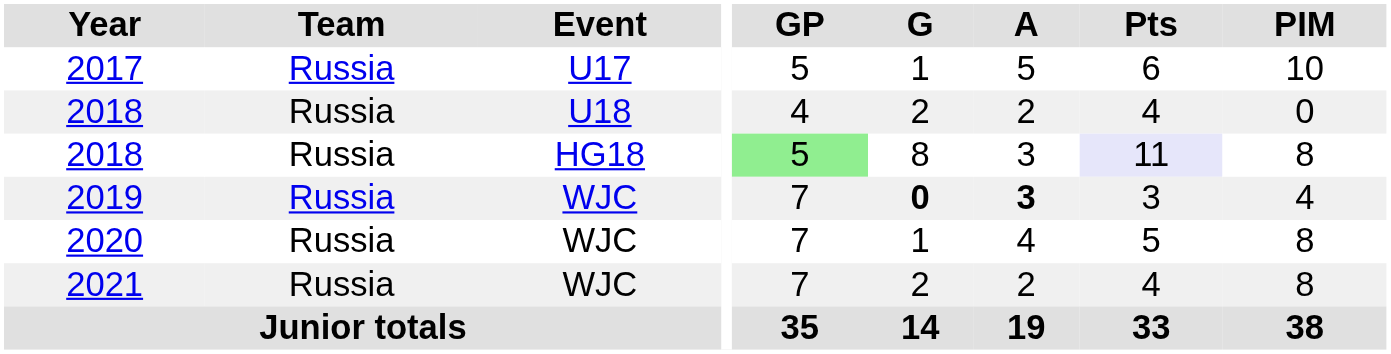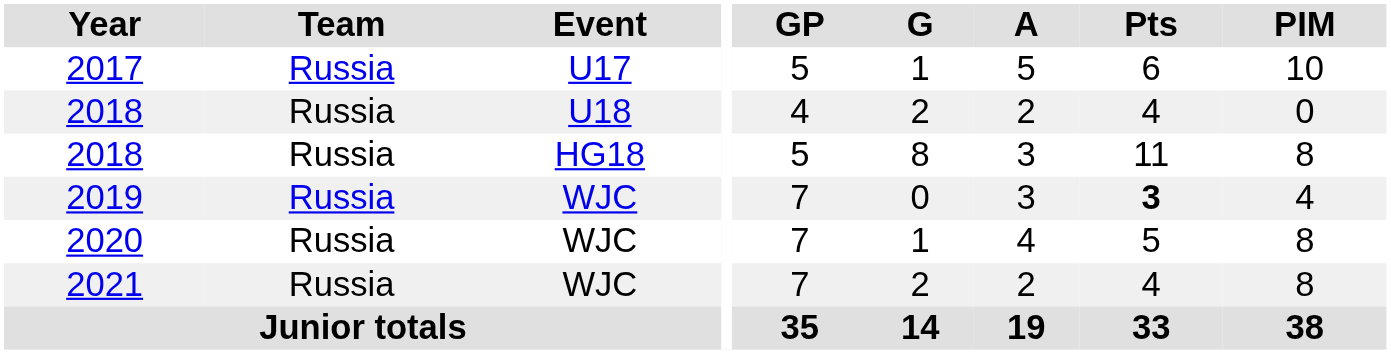2018 / HG18 | GP: lightgreen background -> no background
2018 / HG18 | Pts: lavender background -> no background
2019 | G: bold -> normal
2019 | A: bold -> normal
2019 | Pts: normal -> bold
